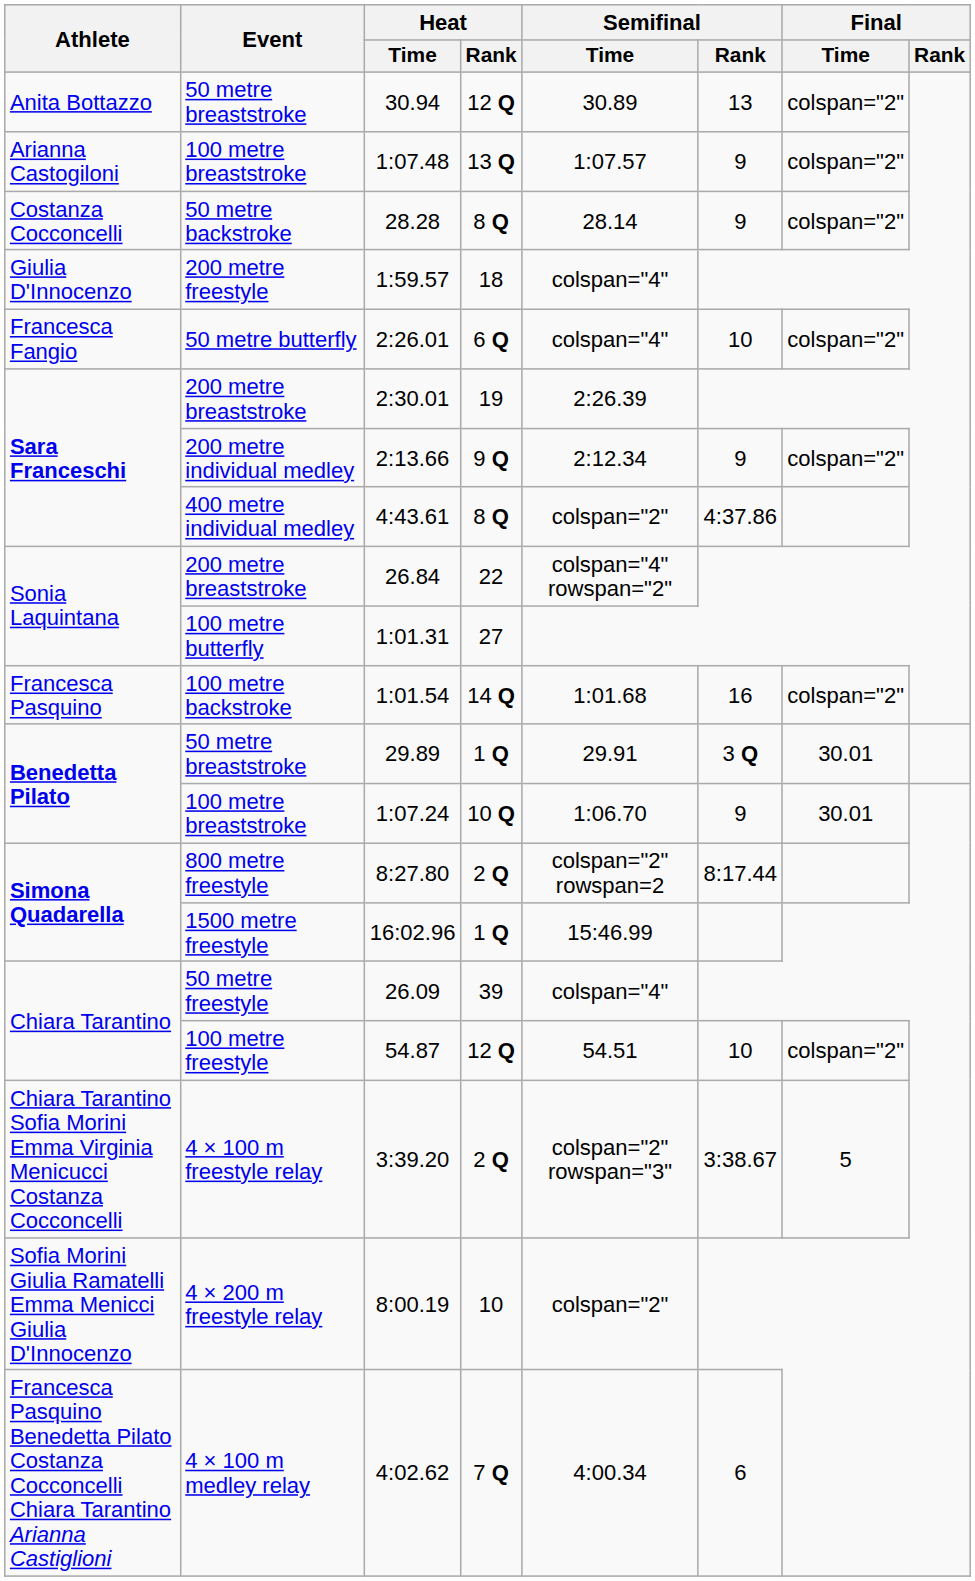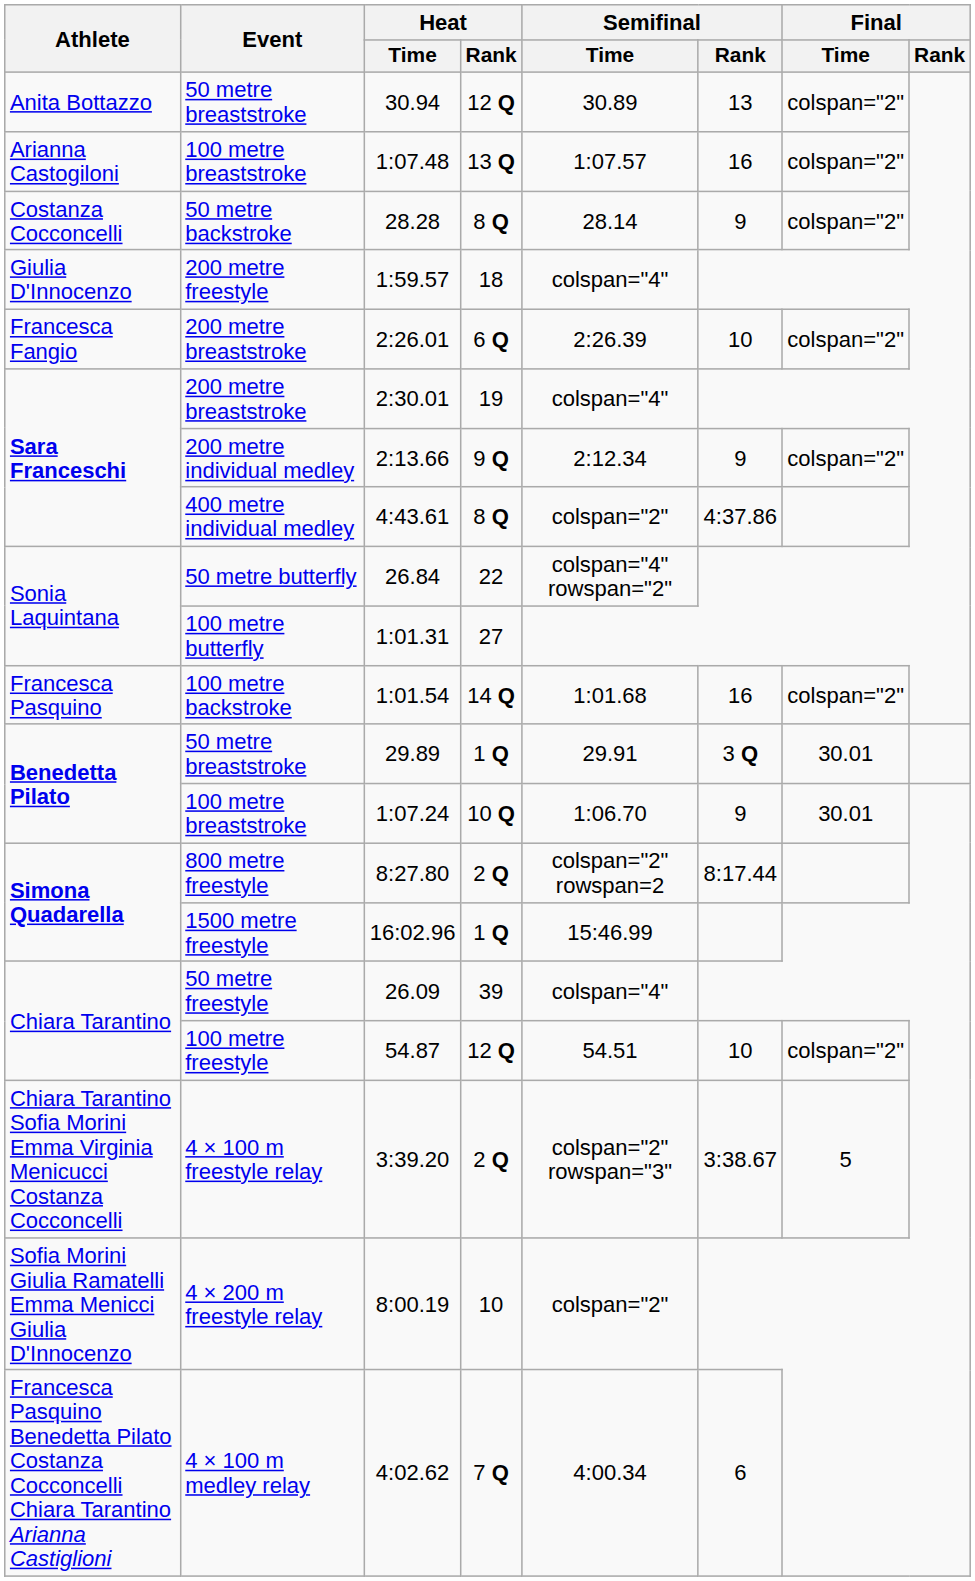1:07.48 | Semifinal / Rank: 9 -> 16
2:26.01 | Event: 50 metre butterfly -> 200 metre breaststroke
2:26.01 | Semifinal / Time: colspan="4" -> 2:26.39
2:30.01 | Semifinal / Time: 2:26.39 -> colspan="4"
26.84 | Event: 200 metre breaststroke -> 50 metre butterfly
